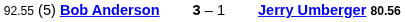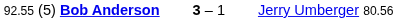92.55 (5) Bob Anderson | column 3: bold -> normal
